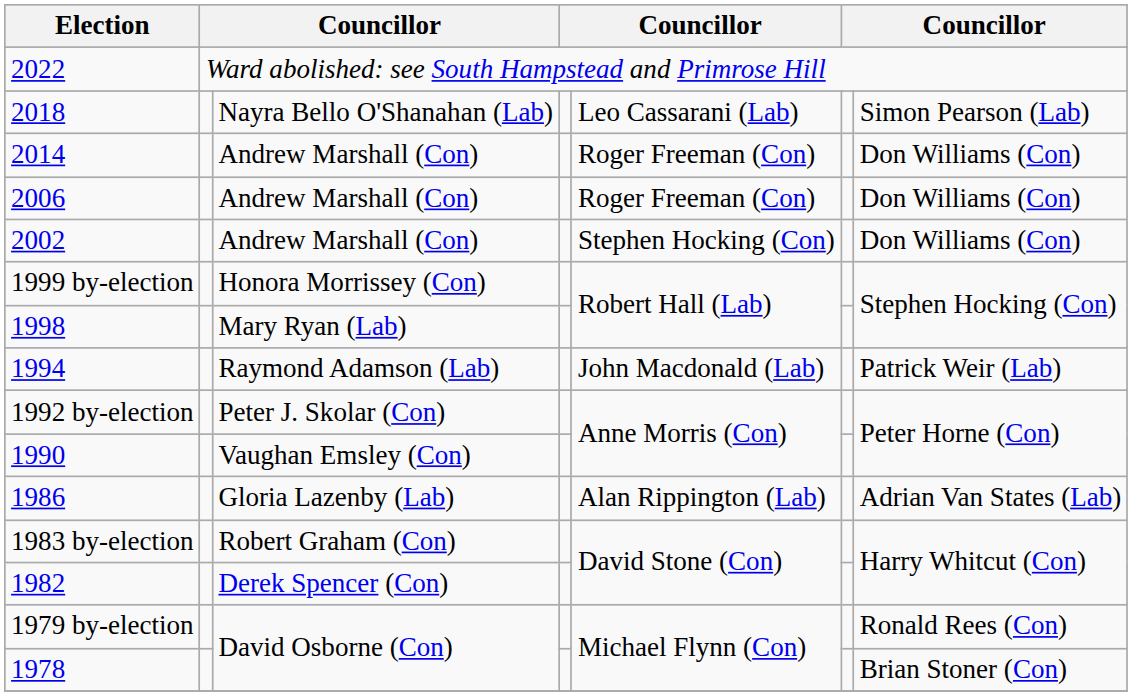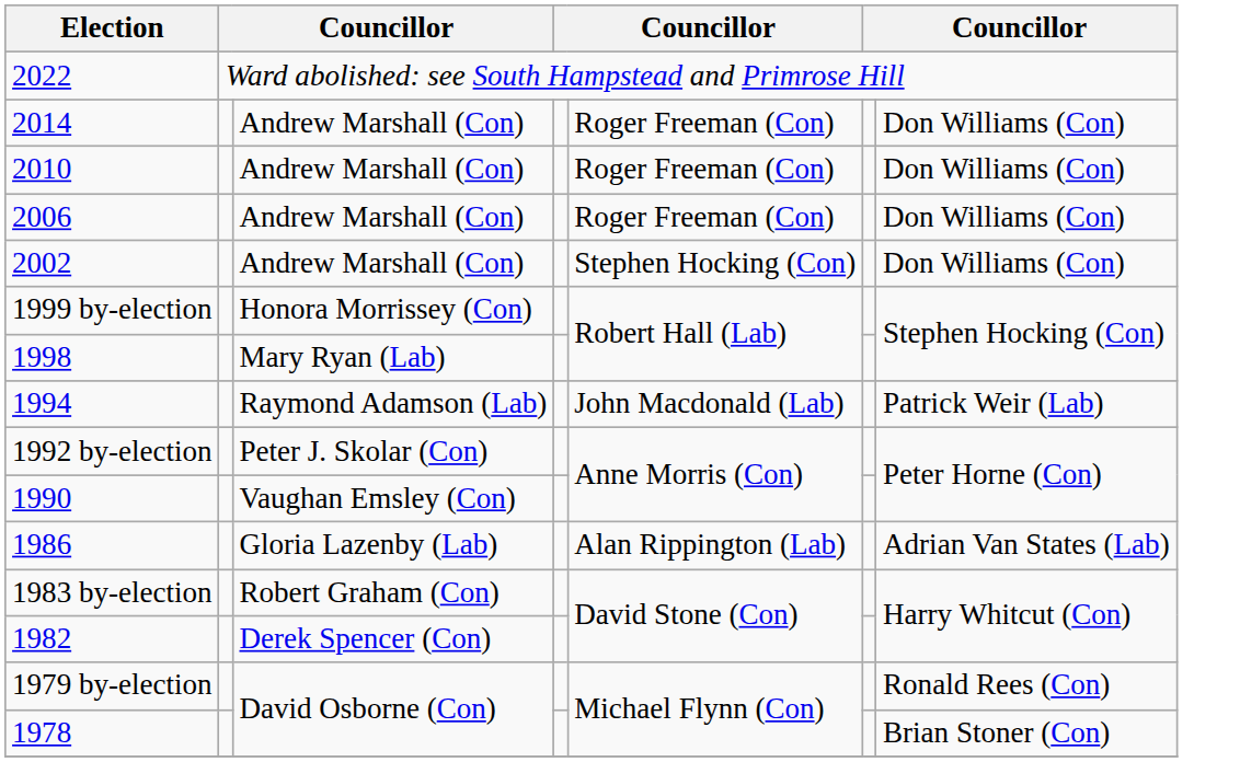- row: 2018 | Nayra Bello O'Shanahan (Lab) | Leo Cassarani (Lab) | Simon Pearson (Lab)
+ row: 2010 | Andrew Marshall (Con) | Roger Freeman (Con) | Don Williams (Con)
